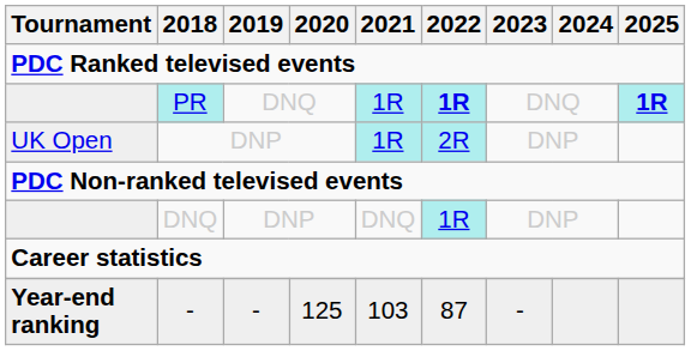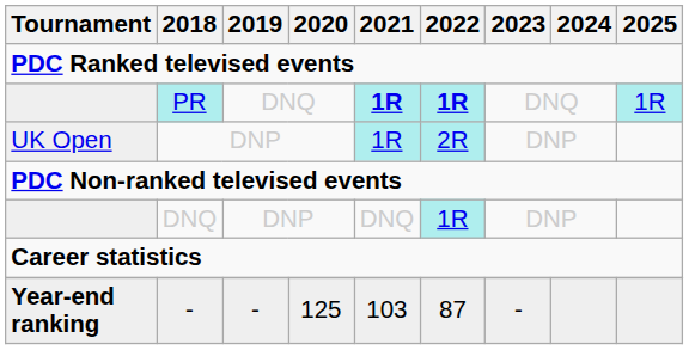PR | 2021: normal -> bold
PR | 2025: bold -> normal
